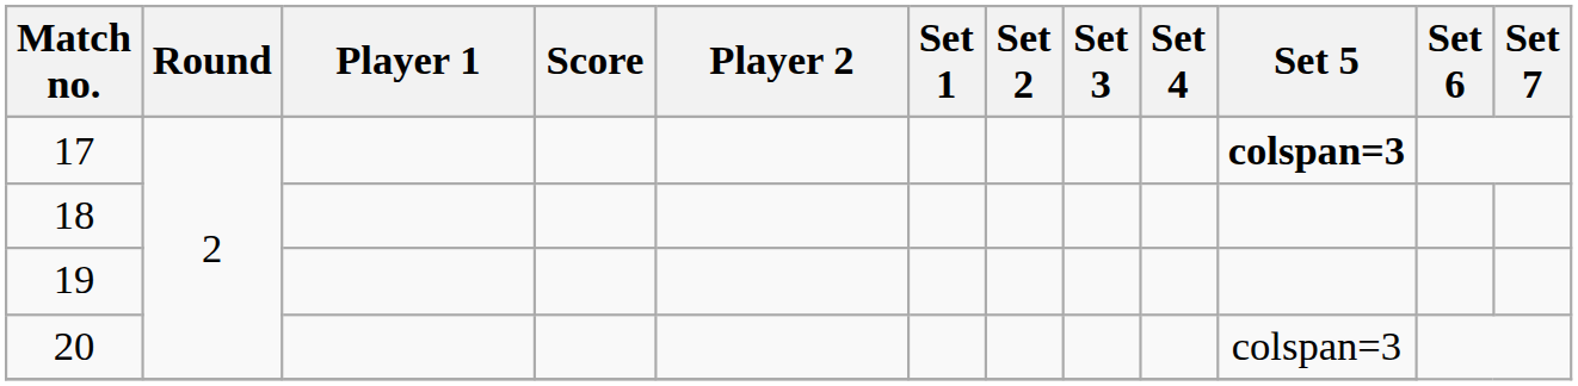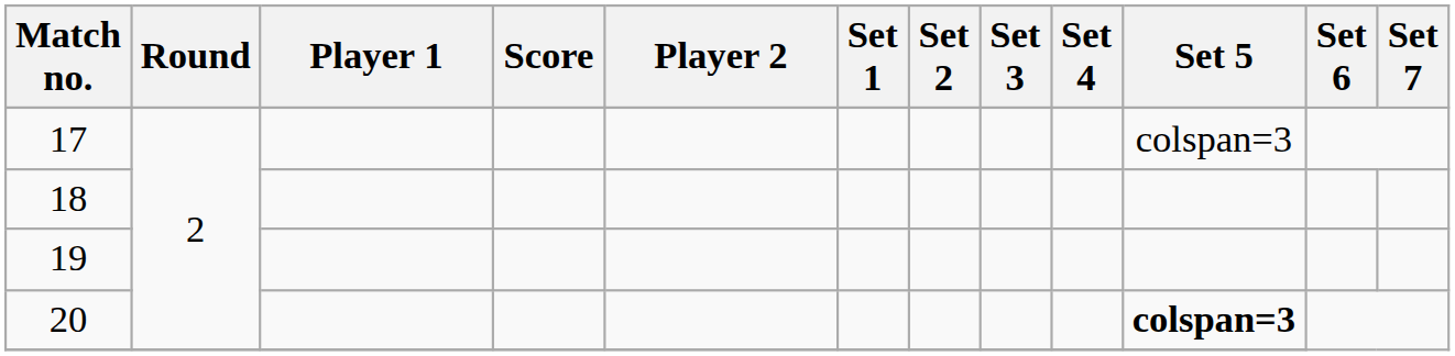17 | Set 5: bold -> normal
20 | Set 5: normal -> bold
